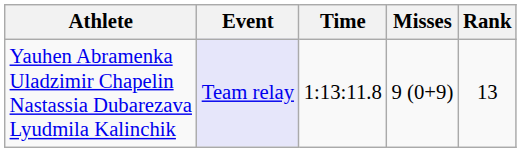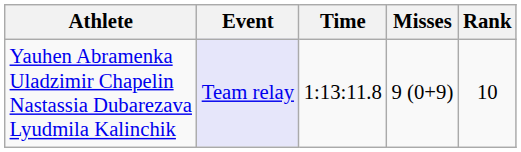row 2 | Rank: 13 -> 10
